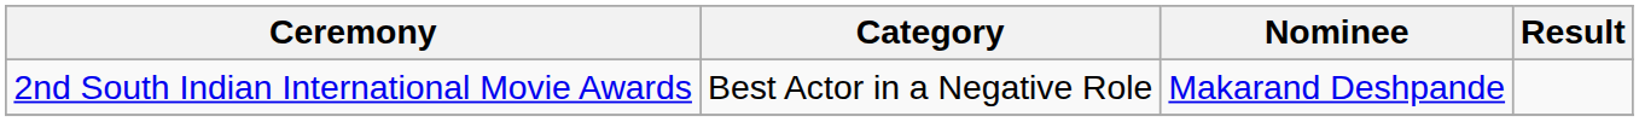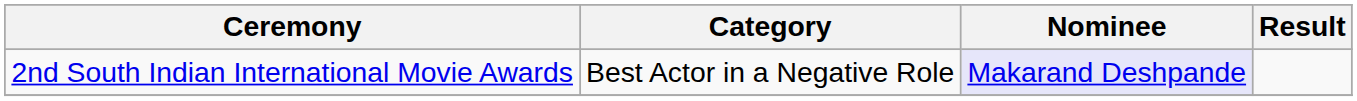2nd South Indian International Movie Awards | Nominee: no background -> lavender background
